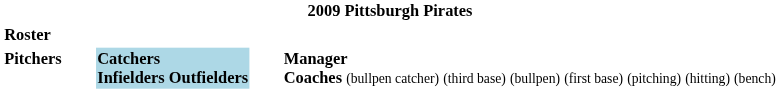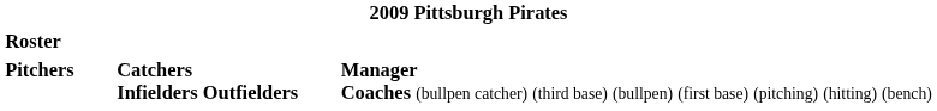Pitchers | column 2: lightblue background -> no background
